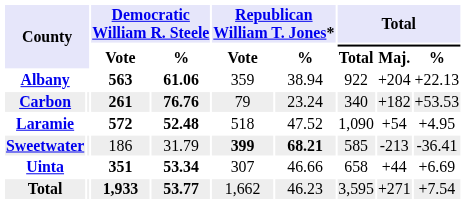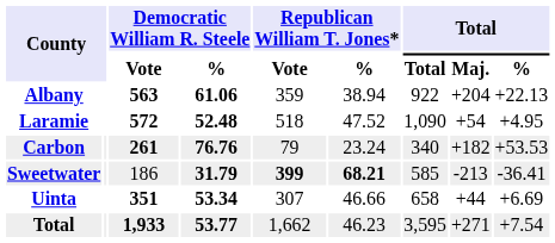rows swapped: Carbon <-> Laramie
Sweetwater | Democratic William R. Steele / %: normal -> bold
